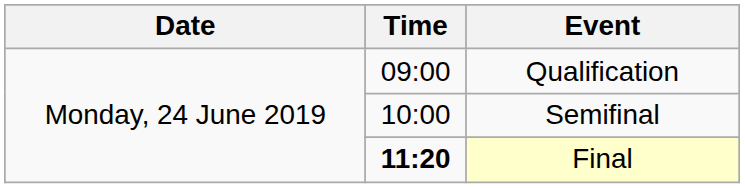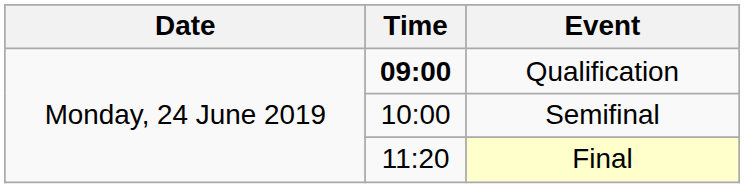Qualification | Time: normal -> bold
Final | Time: bold -> normal
